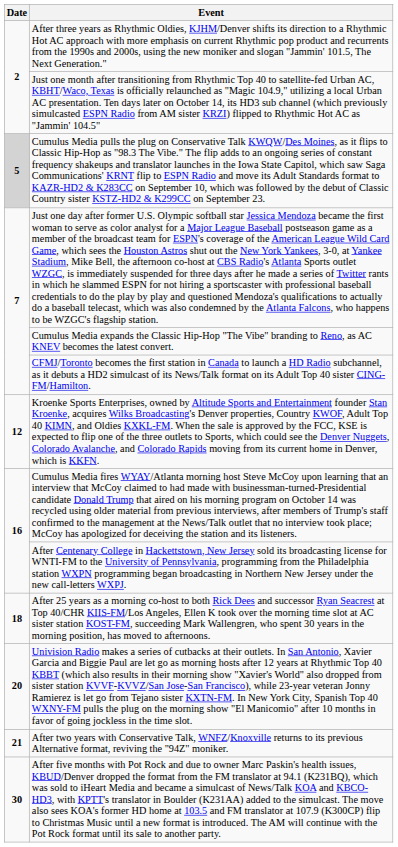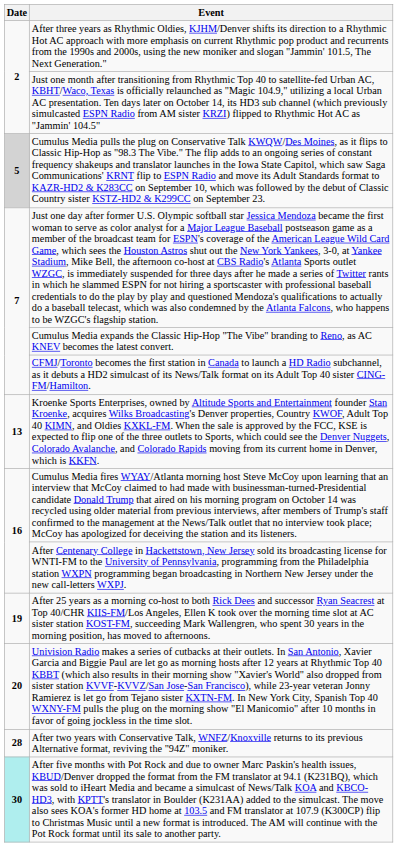row 8 | Date: 12 -> 13
row 11 | Date: 18 -> 19
row 13 | Date: 21 -> 28
row 14 | Date: no background -> paleturquoise background
